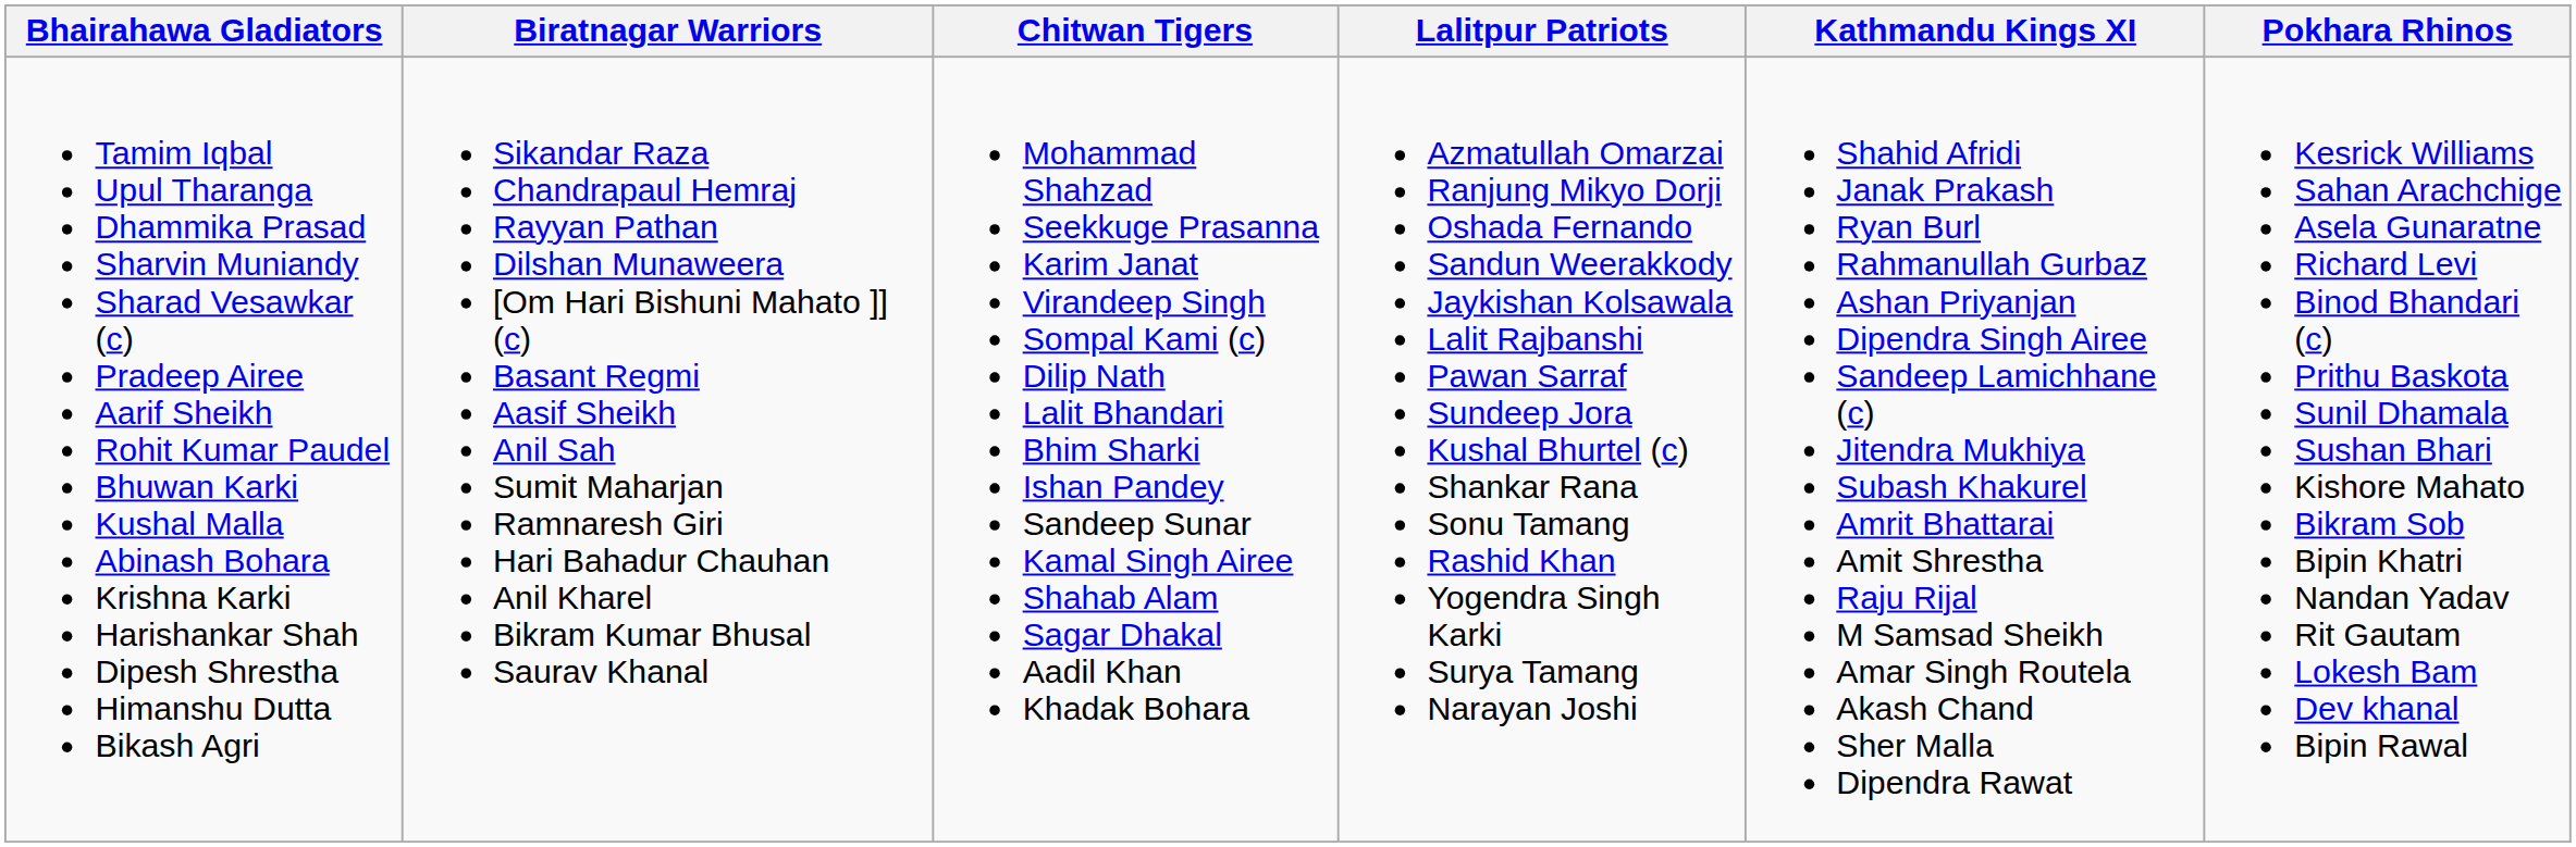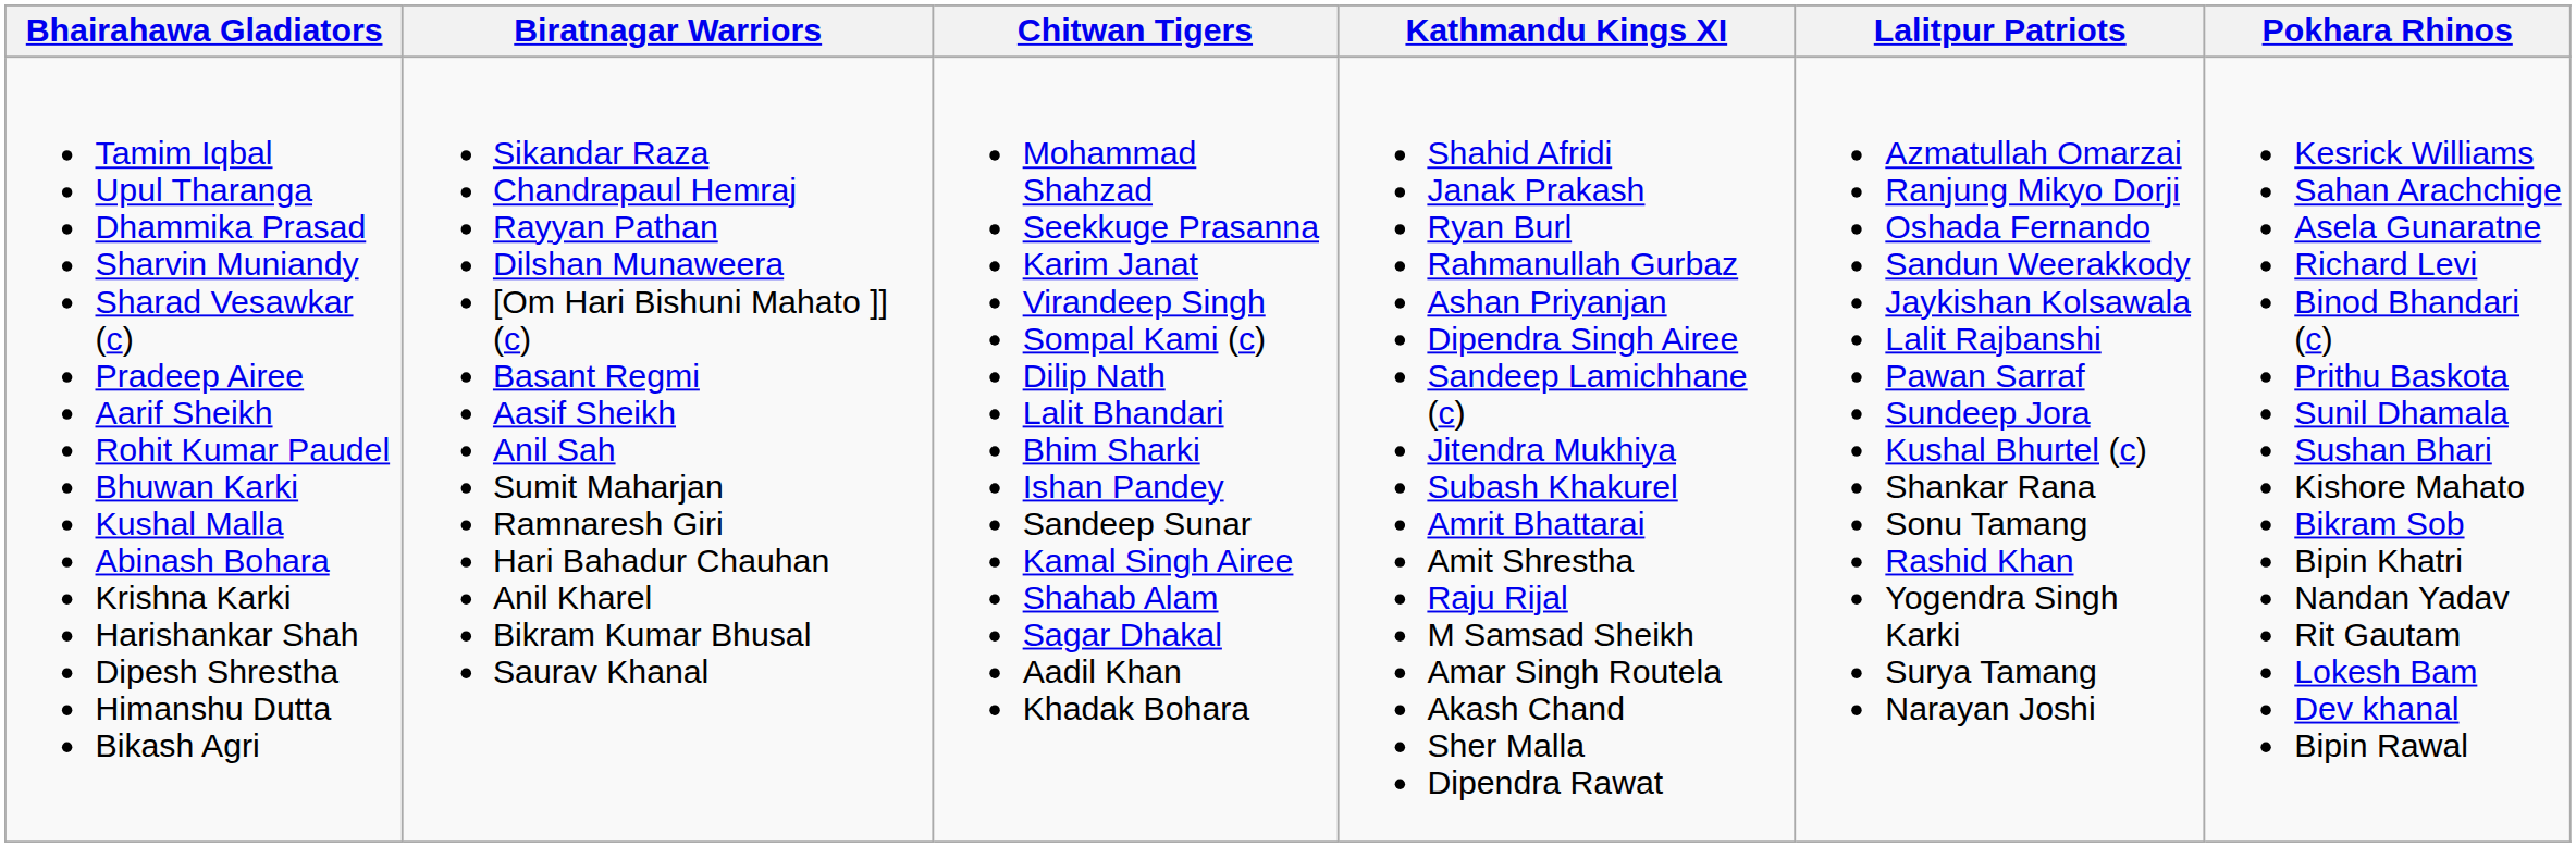columns swapped: Kathmandu Kings XI <-> Lalitpur Patriots
